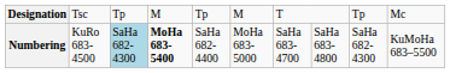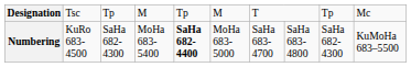Numbering | column 3: lightblue background -> no background
Numbering | column 4: bold -> normal
Numbering | column 5: normal -> bold
